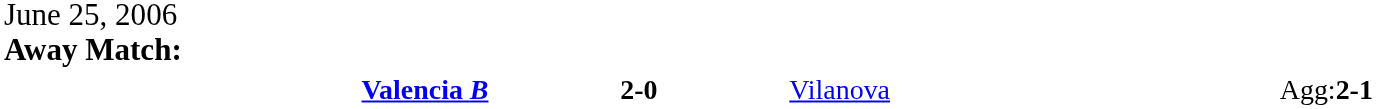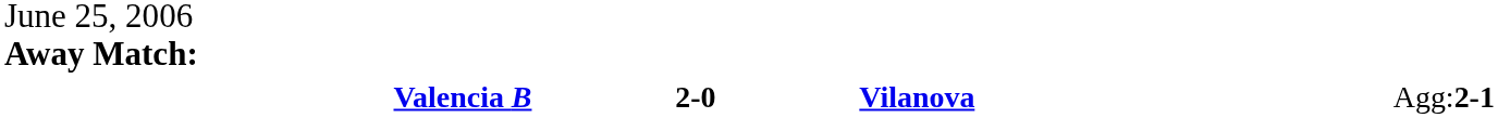Valencia B | column 3: normal -> bold
